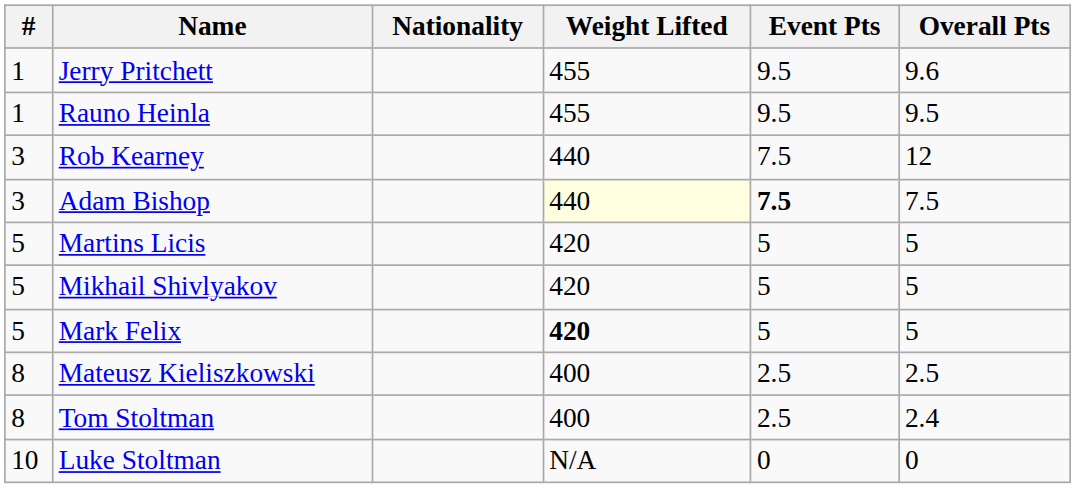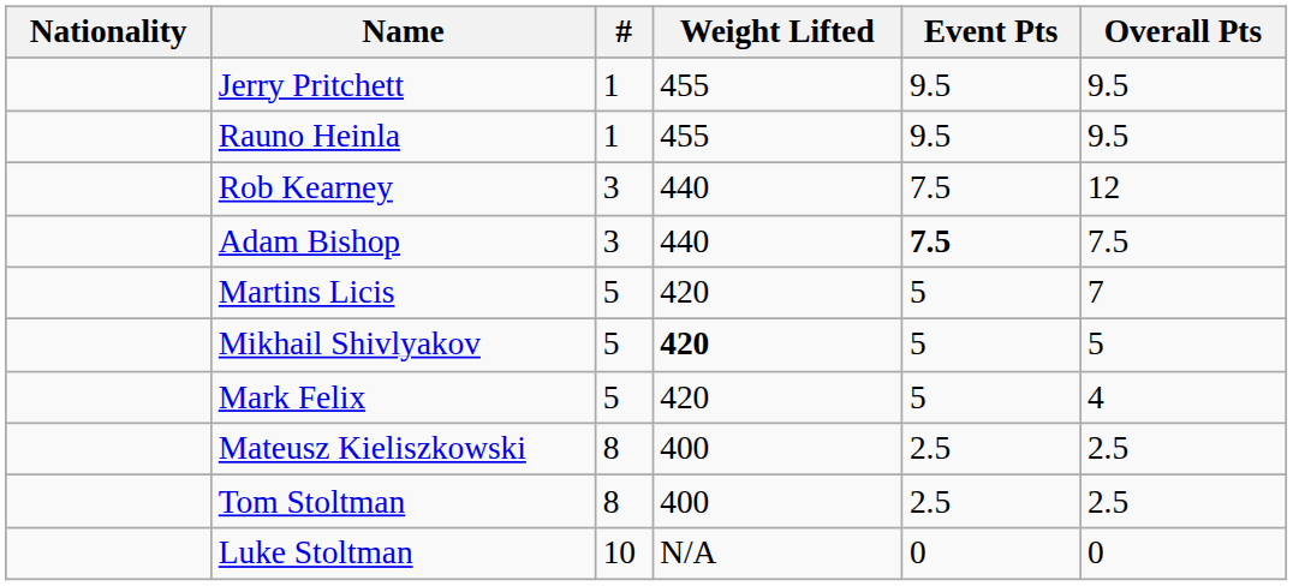columns swapped: # <-> Nationality
Jerry Pritchett | Overall Pts: 9.6 -> 9.5
Adam Bishop | Weight Lifted: lightyellow background -> no background
Martins Licis | Overall Pts: 5 -> 7
Mikhail Shivlyakov | Weight Lifted: normal -> bold
Mark Felix | Weight Lifted: bold -> normal
Mark Felix | Overall Pts: 5 -> 4
Tom Stoltman | Overall Pts: 2.4 -> 2.5
